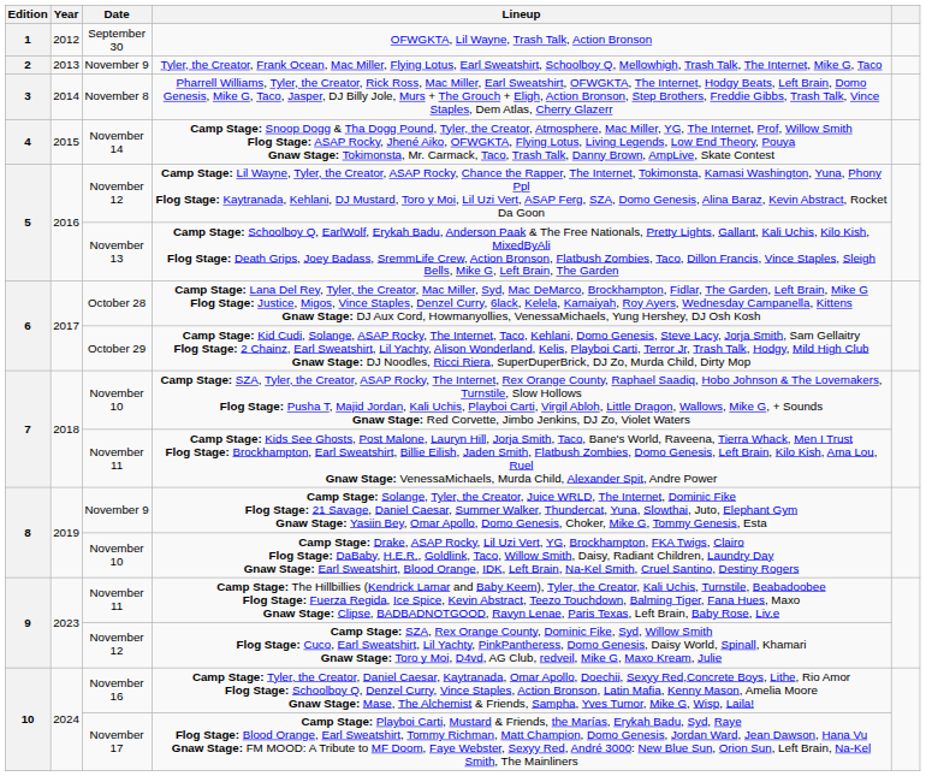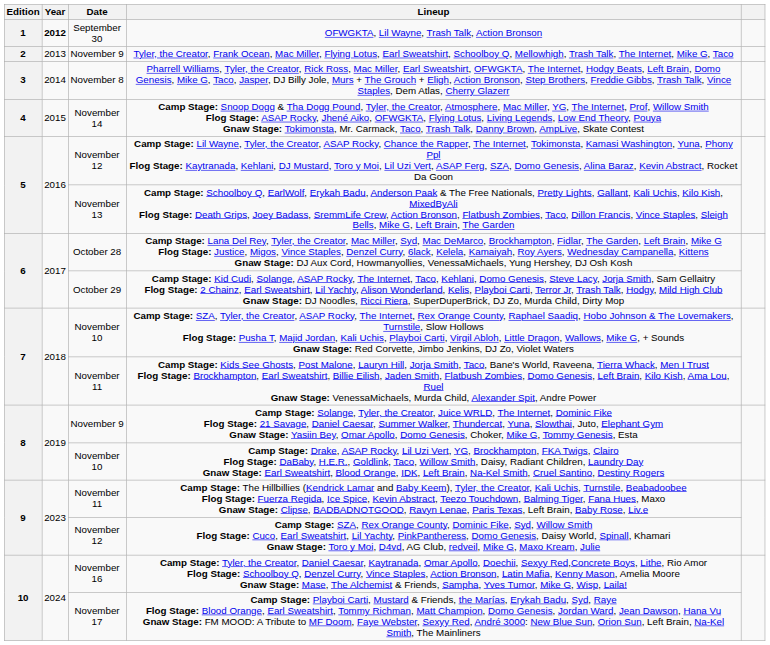OFWGKTA, Lil Wayne, Trash Talk, Action Bronson | Year: normal -> bold
